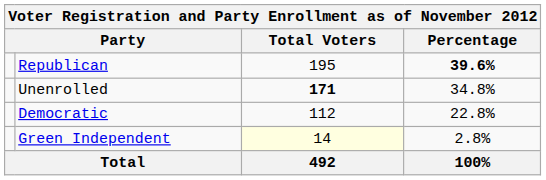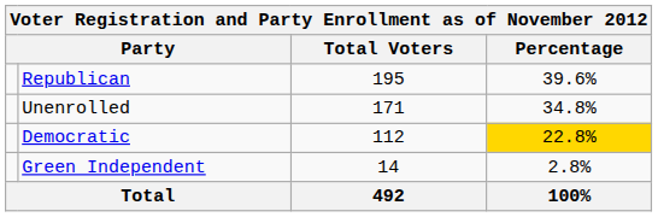Republican | Percentage: bold -> normal
Unenrolled | Total Voters: bold -> normal
Democratic | Percentage: no background -> gold background
Green Independent | Total Voters: lightyellow background -> no background
